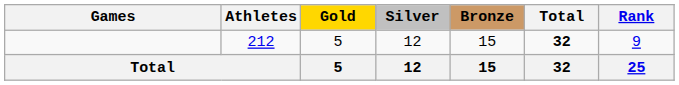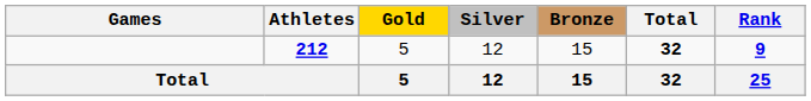row 2 | Athletes: normal -> bold
row 2 | Rank: normal -> bold
